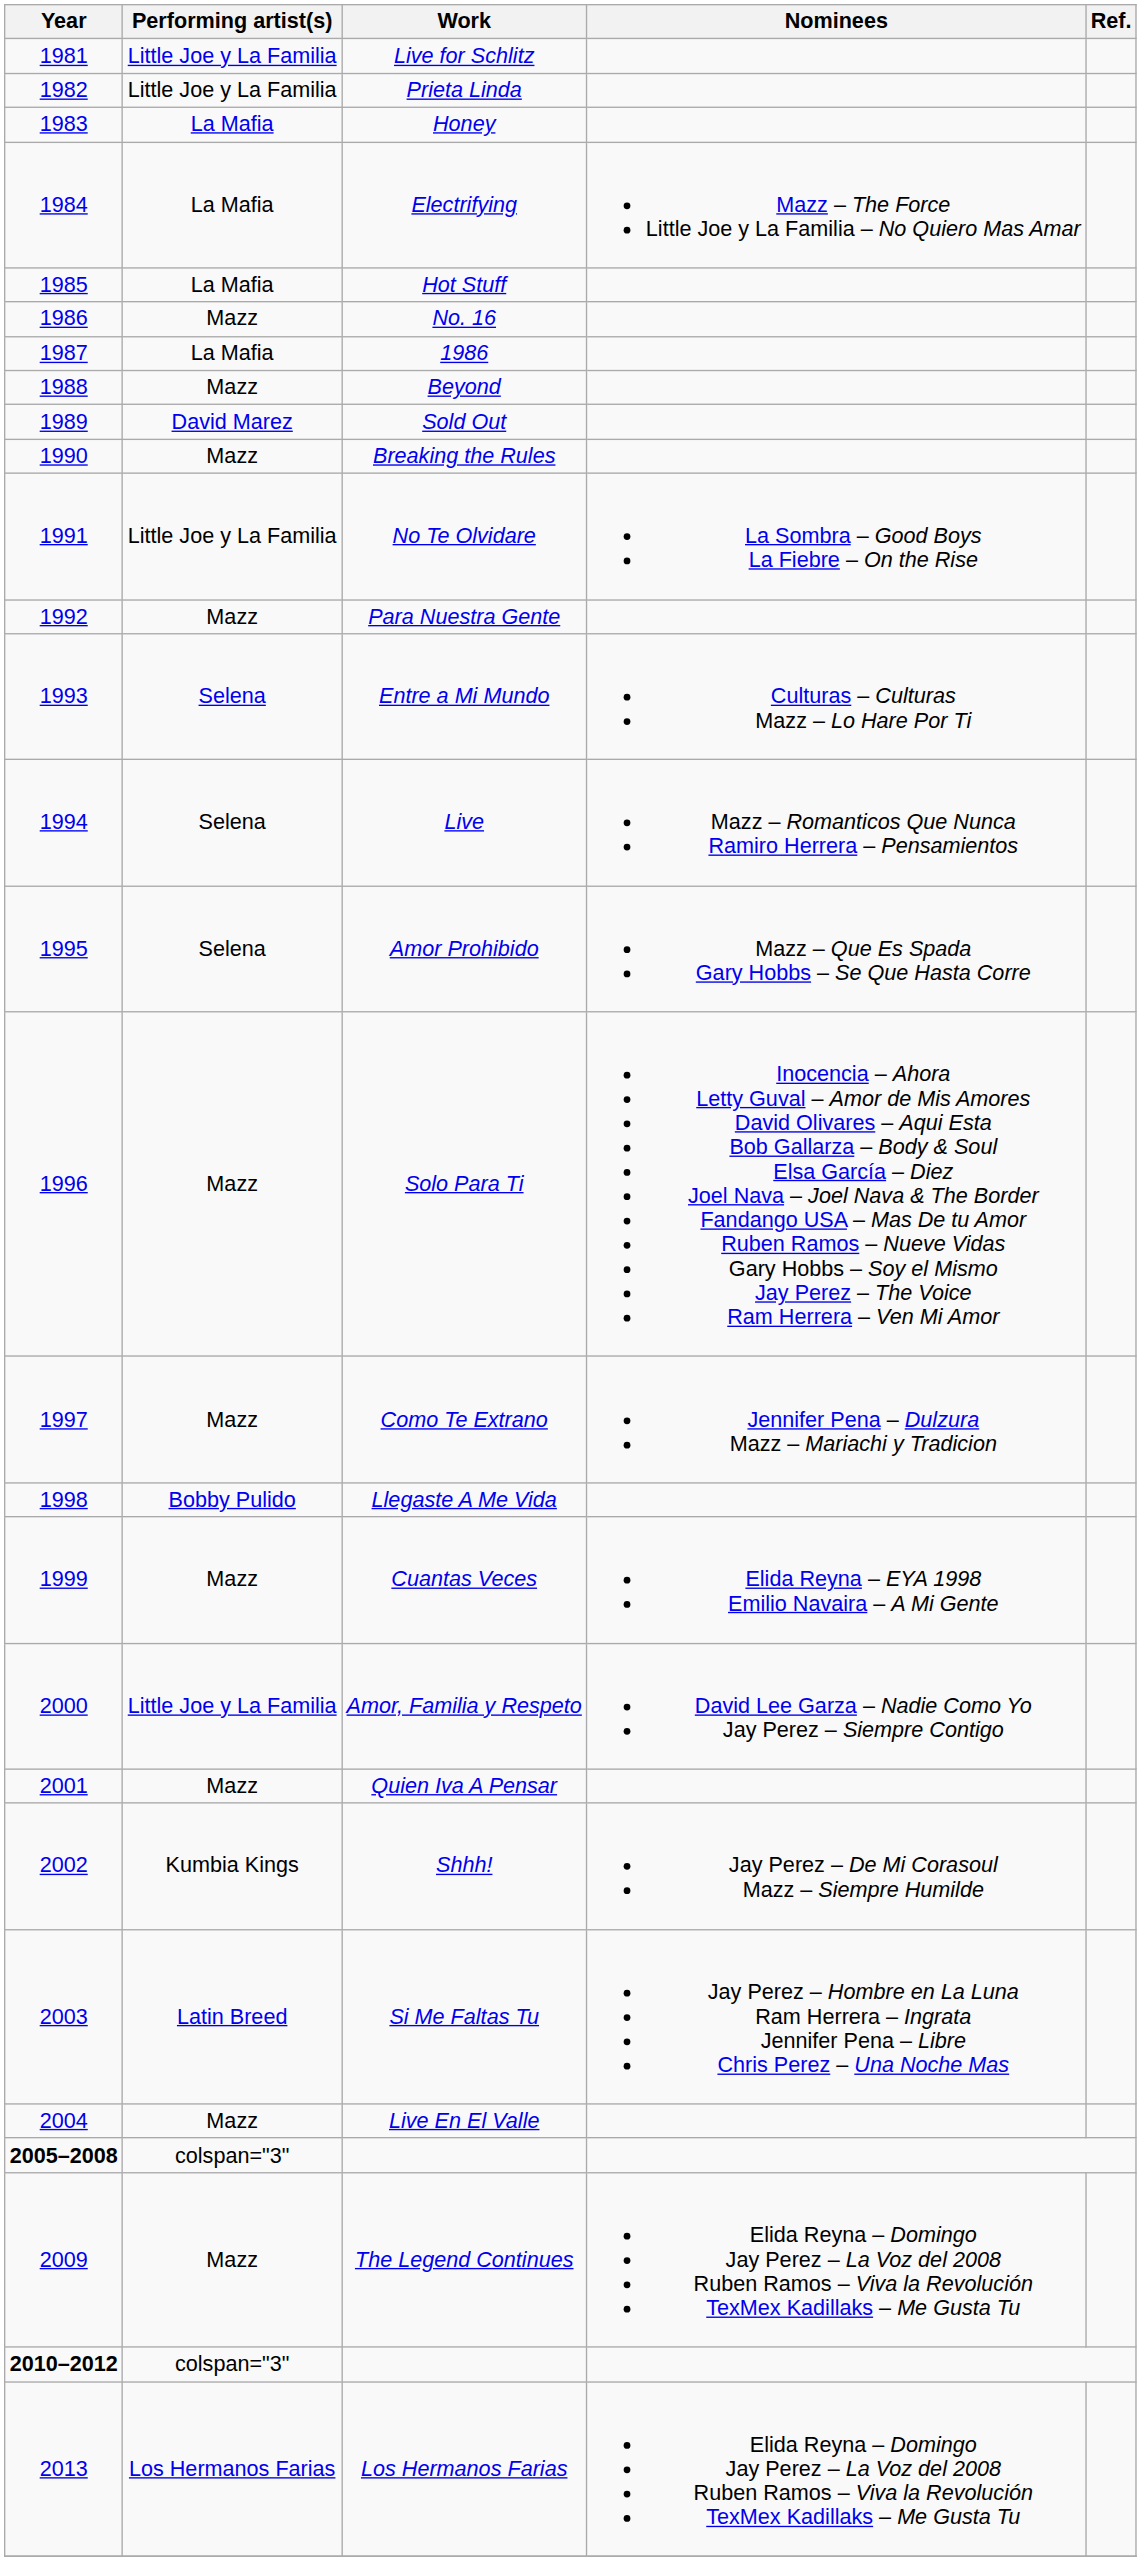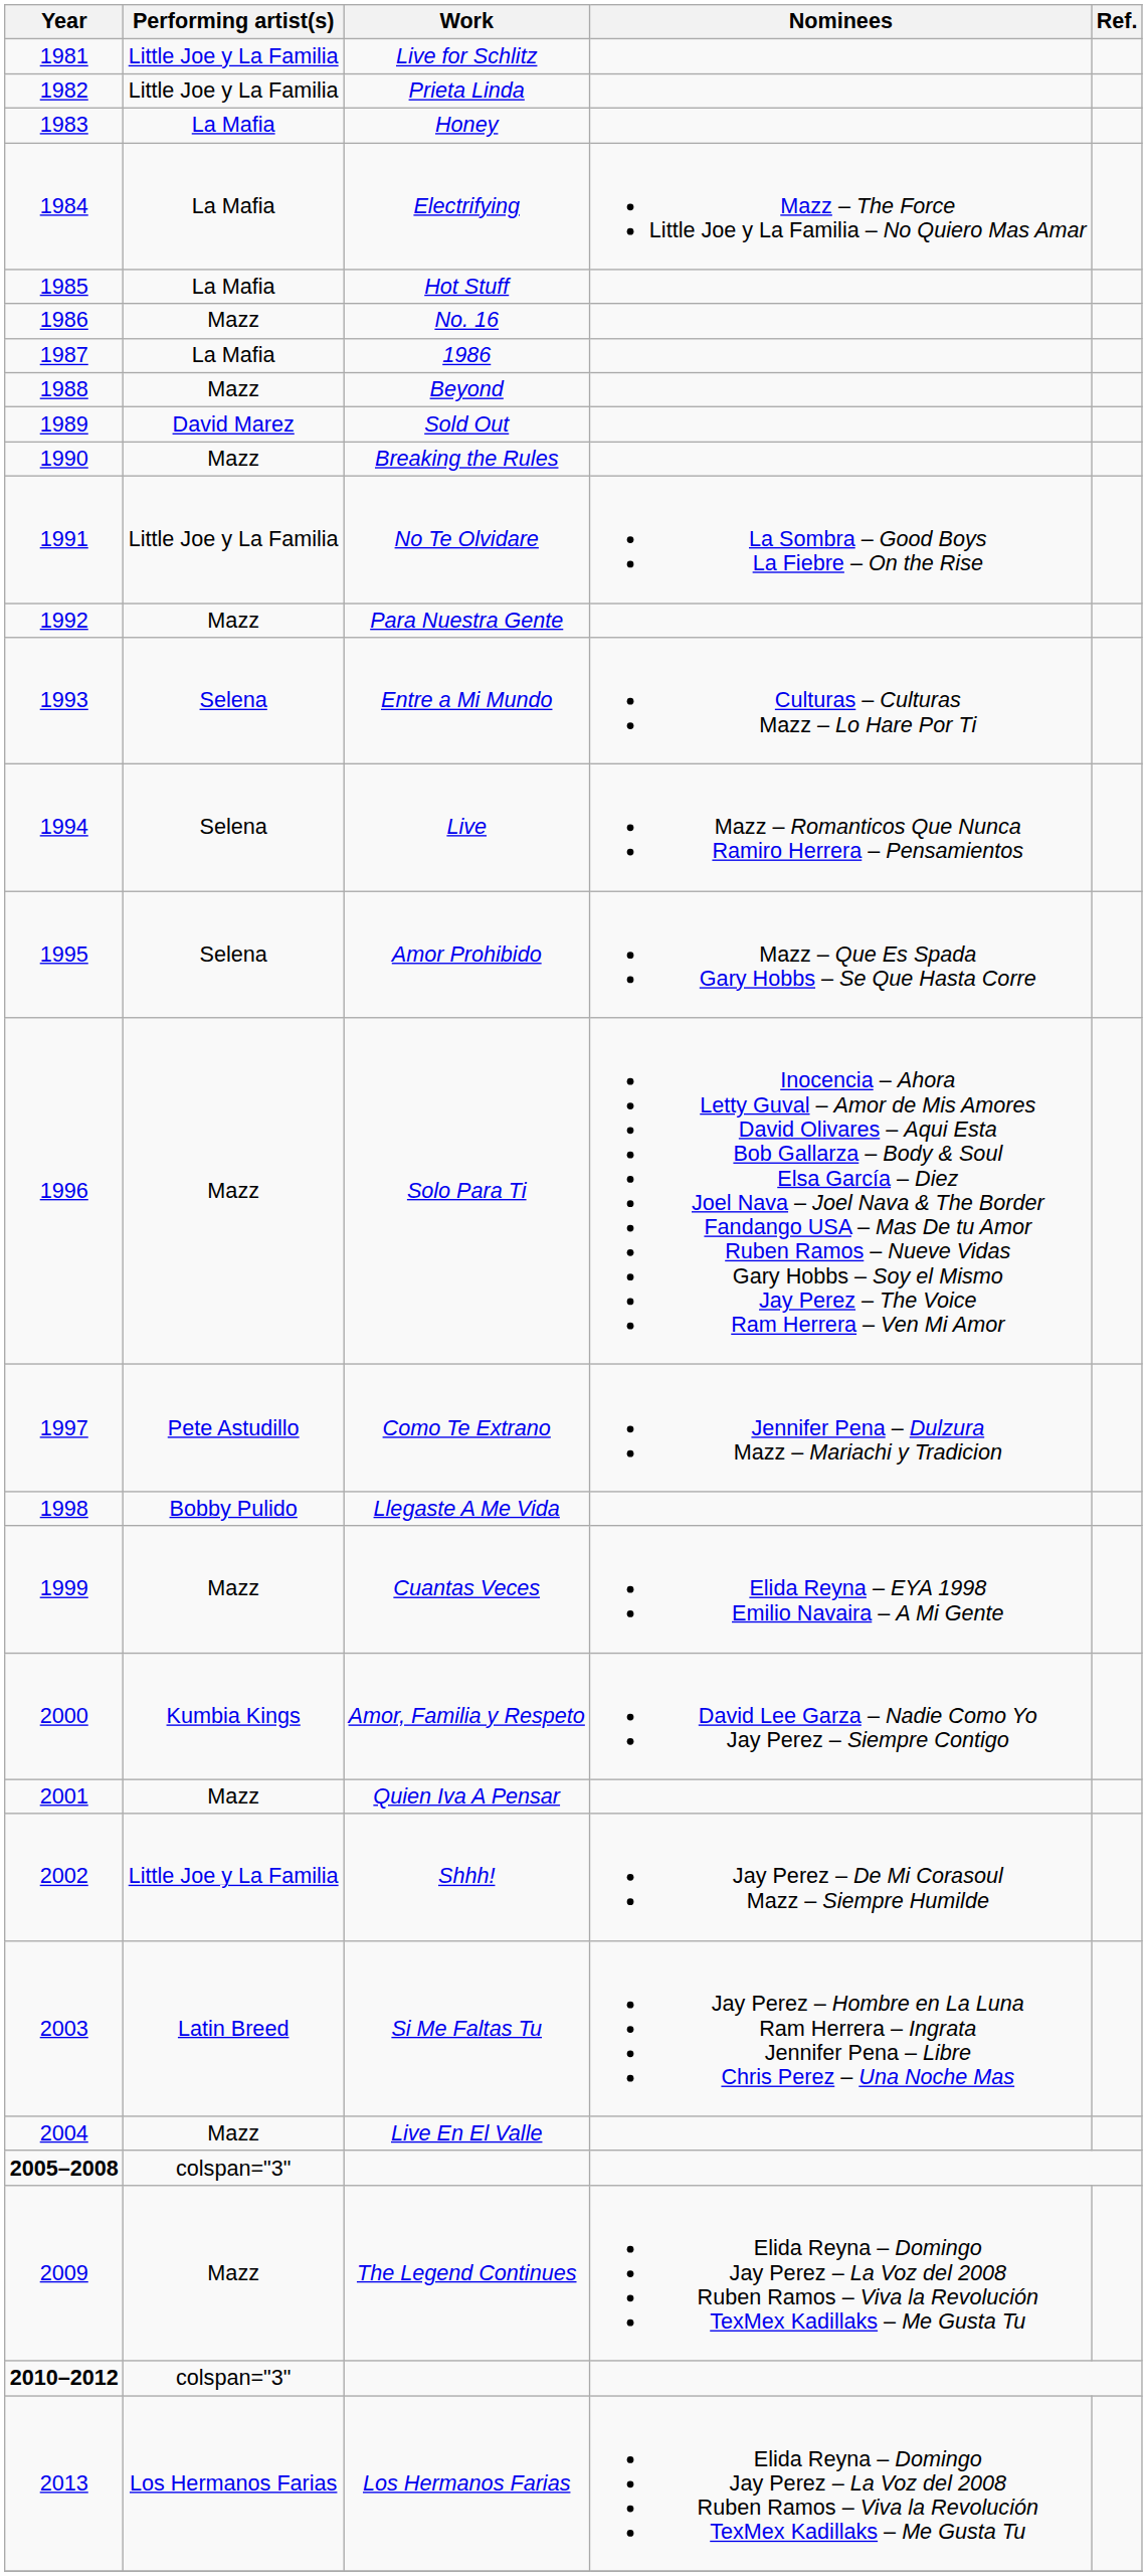Como Te Extrano | Performing artist(s): Mazz -> Pete Astudillo
Amor, Familia y Respeto | Performing artist(s): Little Joe y La Familia -> Kumbia Kings
Shhh! | Performing artist(s): Kumbia Kings -> Little Joe y La Familia
